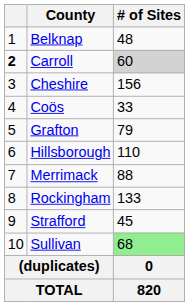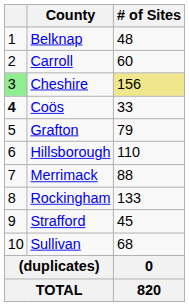Carroll | column 1: bold -> normal
Carroll | # of Sites: lightgrey background -> no background
Cheshire | column 1: no background -> lightgreen background
Cheshire | # of Sites: no background -> khaki background
Coös | column 1: normal -> bold
Sullivan | # of Sites: lightgreen background -> no background
